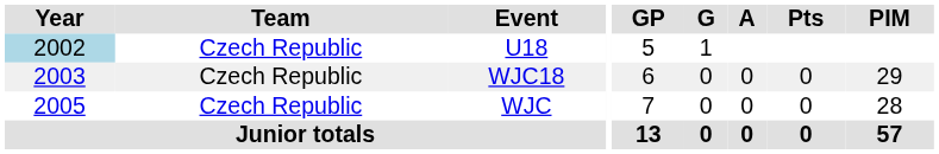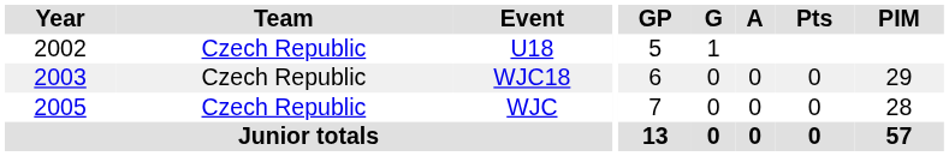U18 | Year: lightblue background -> no background
